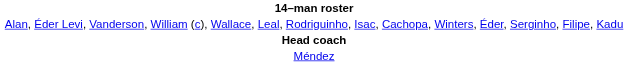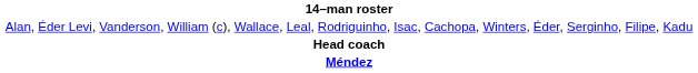row 4 | column 1: normal -> bold
